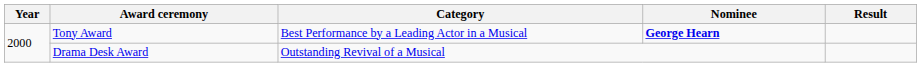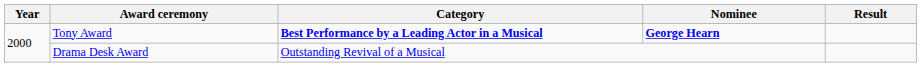Tony Award | Category: normal -> bold
